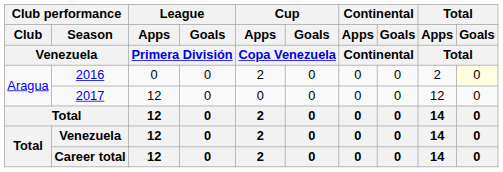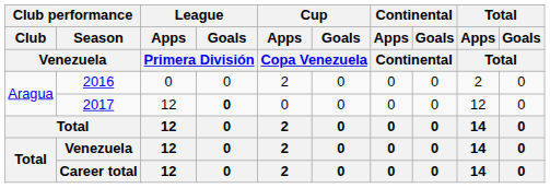2016 | Total / Goals / Total: lightyellow background -> no background
2017 | League / Goals / Primera División: normal -> bold
